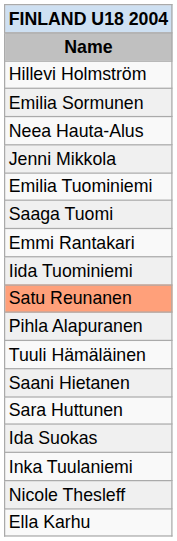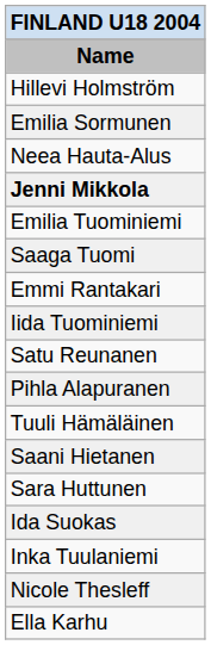Jenni Mikkola | Name: normal -> bold
Satu Reunanen | Name: lightsalmon background -> no background
